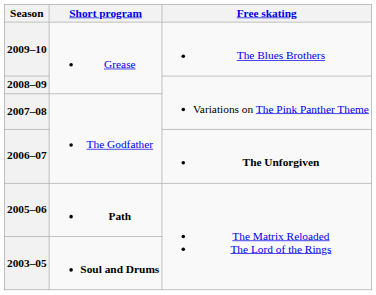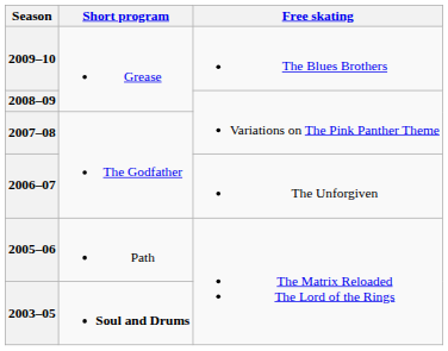2006–07 | Free skating: bold -> normal
2005–06 | Short program: bold -> normal
